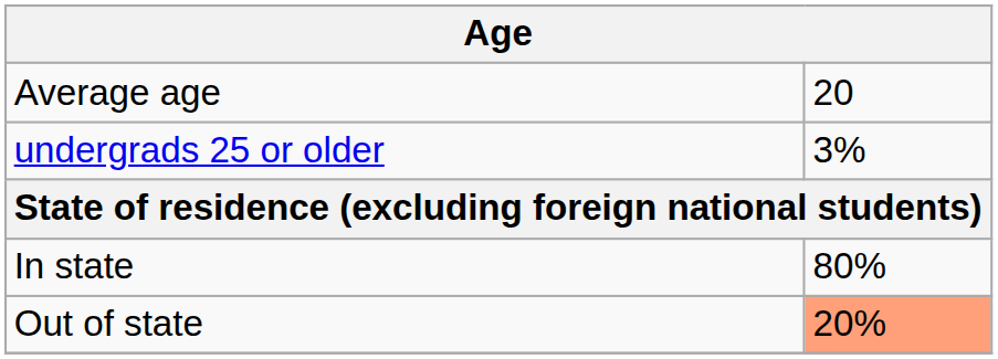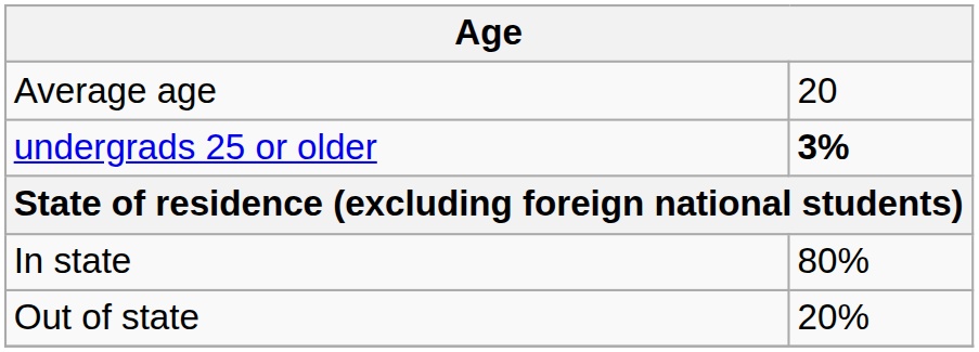undergrads 25 or older | column 2: normal -> bold
Out of state | column 2: lightsalmon background -> no background
